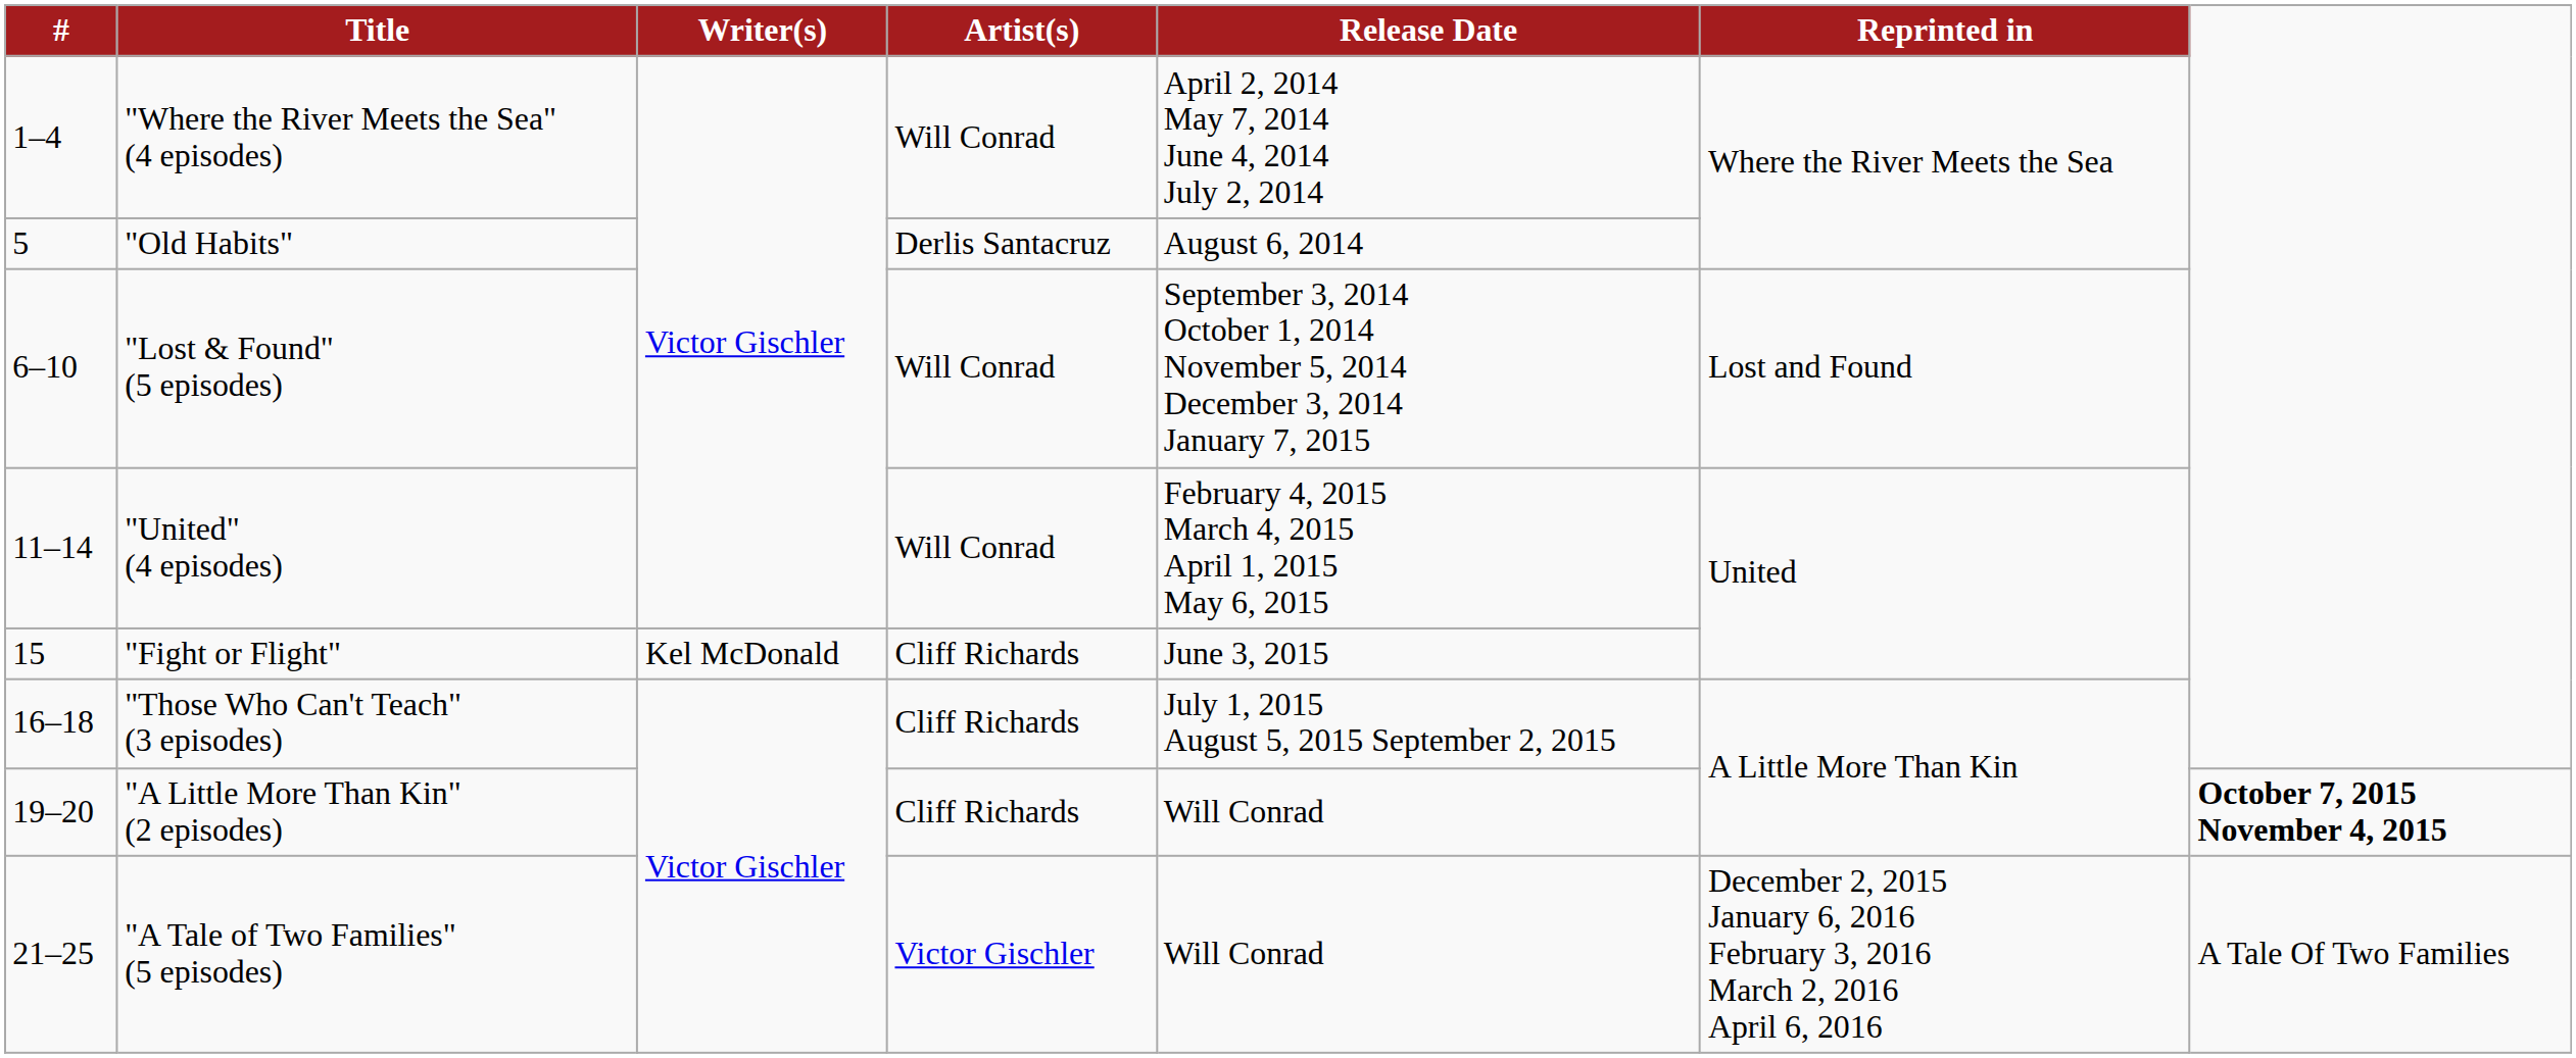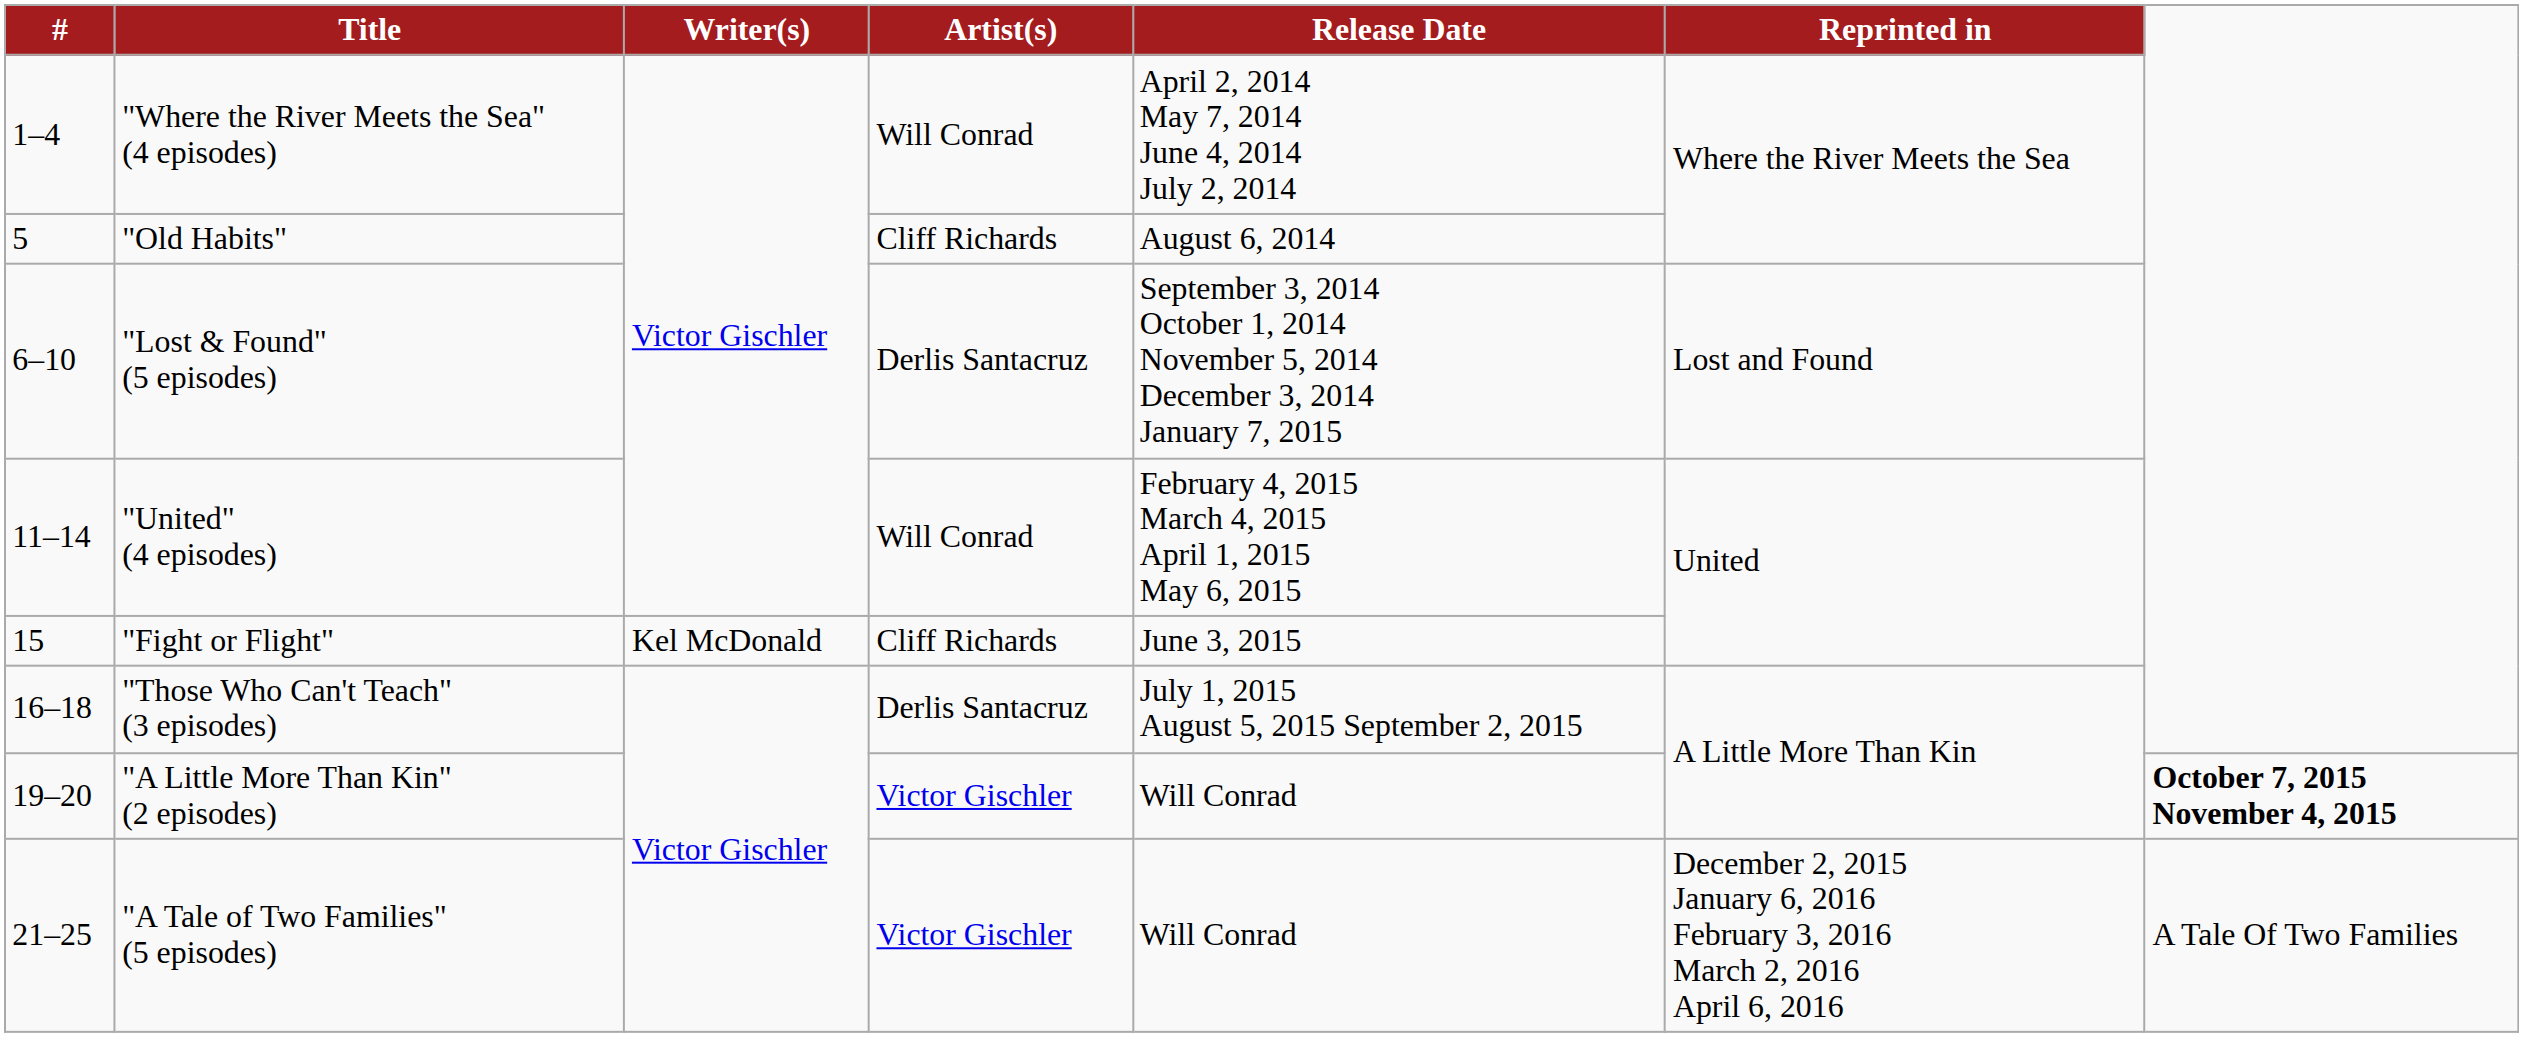"Old Habits" | Artist(s): Derlis Santacruz -> Cliff Richards
"Lost & Found" (5 episodes) | Artist(s): Will Conrad -> Derlis Santacruz
"Those Who Can't Teach" (3 episodes) | Artist(s): Cliff Richards -> Derlis Santacruz
"A Little More Than Kin" (2 episodes) | Artist(s): Cliff Richards -> Victor Gischler
